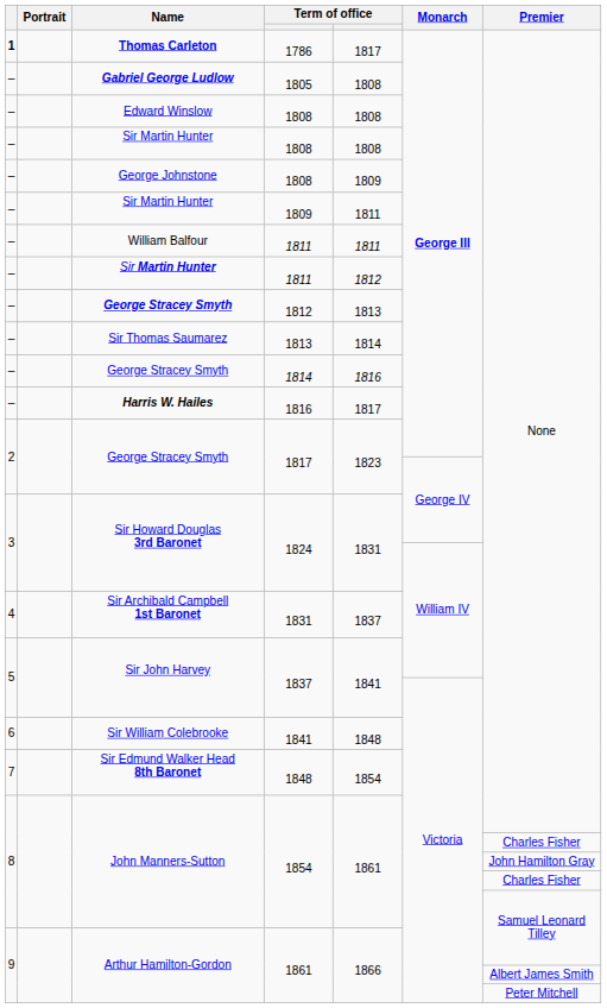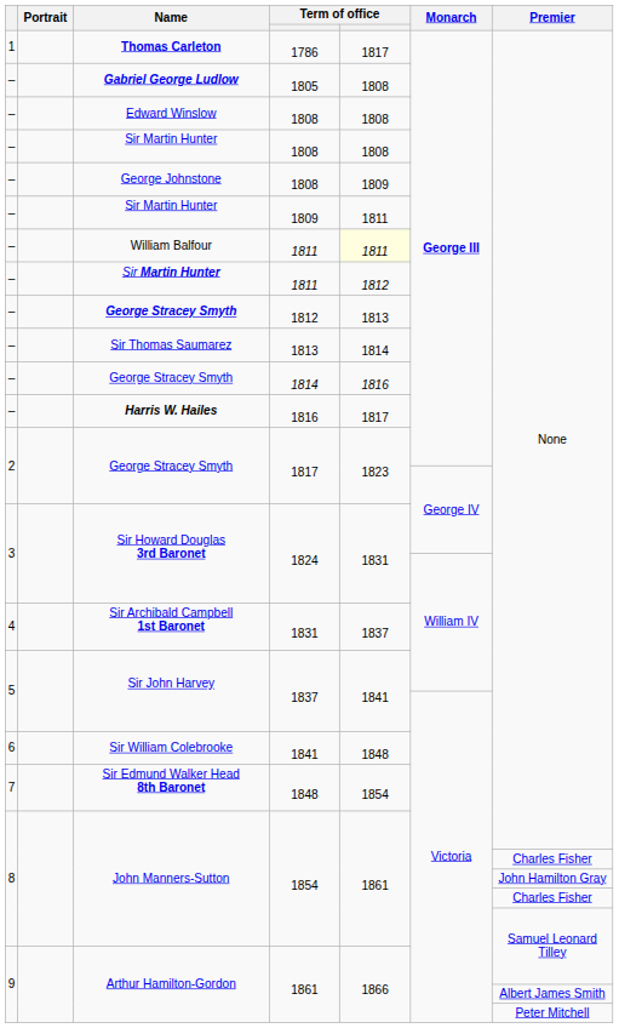1786 | column 1: bold -> normal
William Balfour / 1811 | column 5: no background -> lightyellow background
